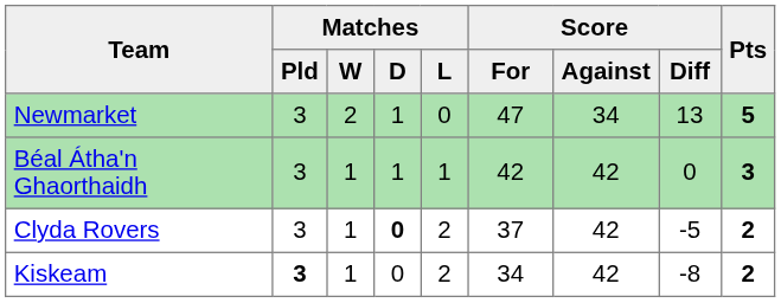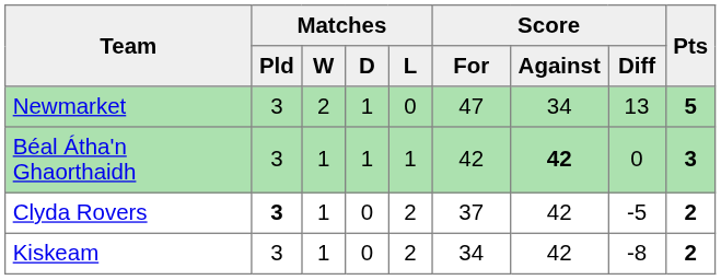Béal Átha'n Ghaorthaidh | Score / Against: normal -> bold
Clyda Rovers | Matches / Pld: normal -> bold
Clyda Rovers | Matches / D: bold -> normal
Kiskeam | Matches / Pld: bold -> normal
